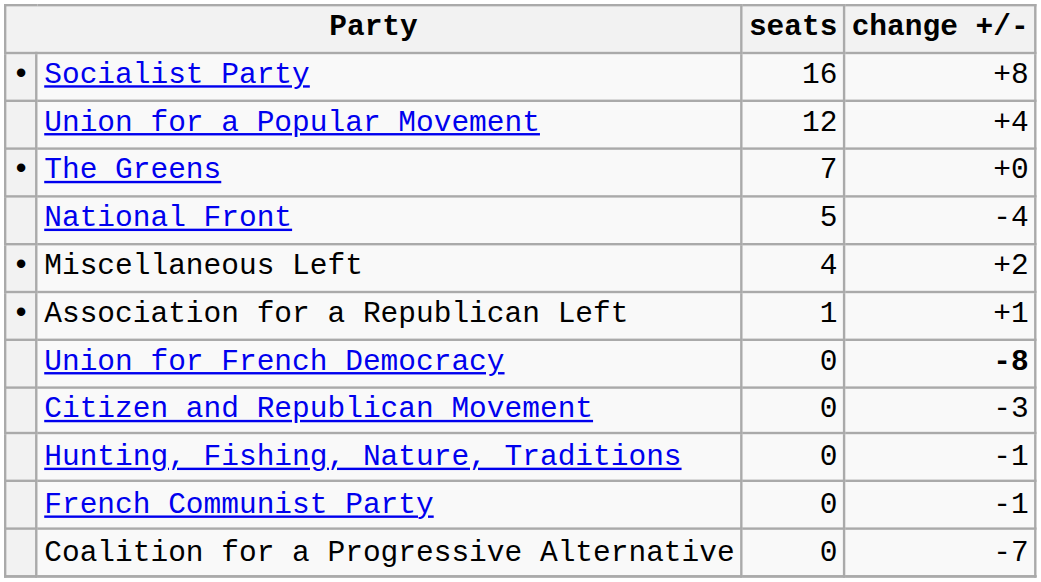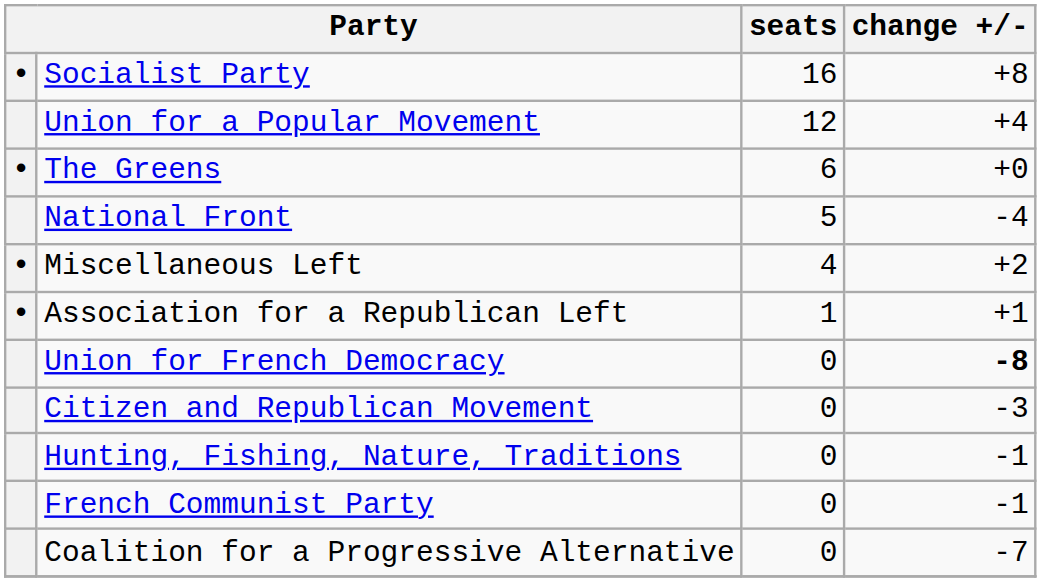The Greens | seats: 7 -> 6
